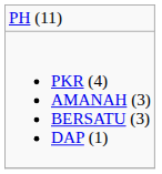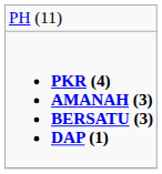row 2 | column 1: normal -> bold
